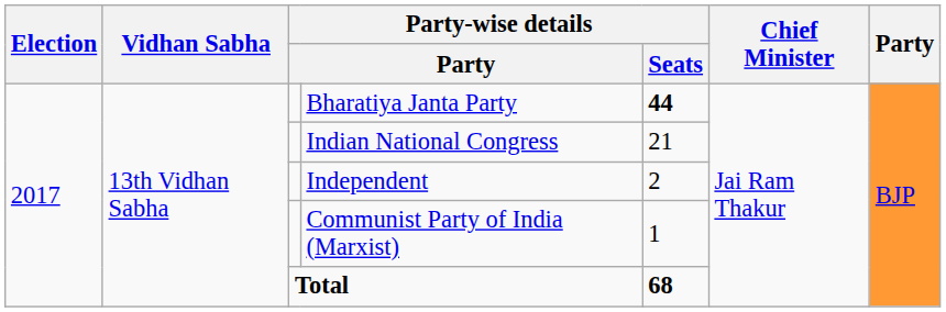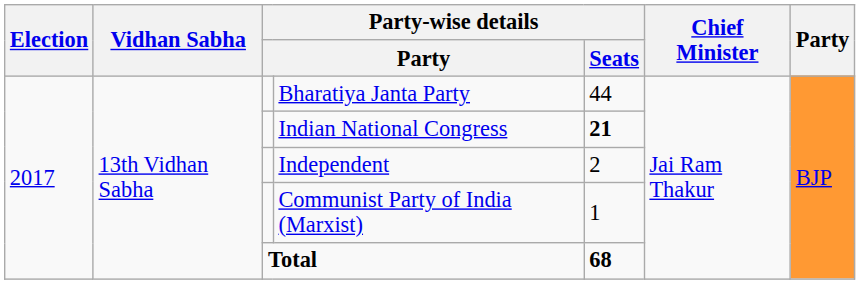Bharatiya Janta Party | Party-wise details / Seats: bold -> normal
Indian National Congress | Party-wise details / Seats: normal -> bold
